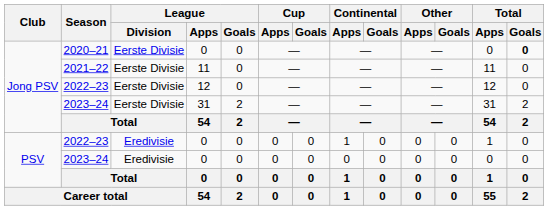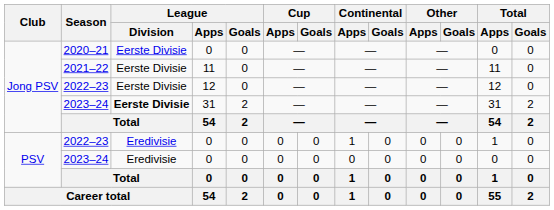2020–21 | Total / Goals: bold -> normal
2023–24 / 31 | League / Division: normal -> bold
